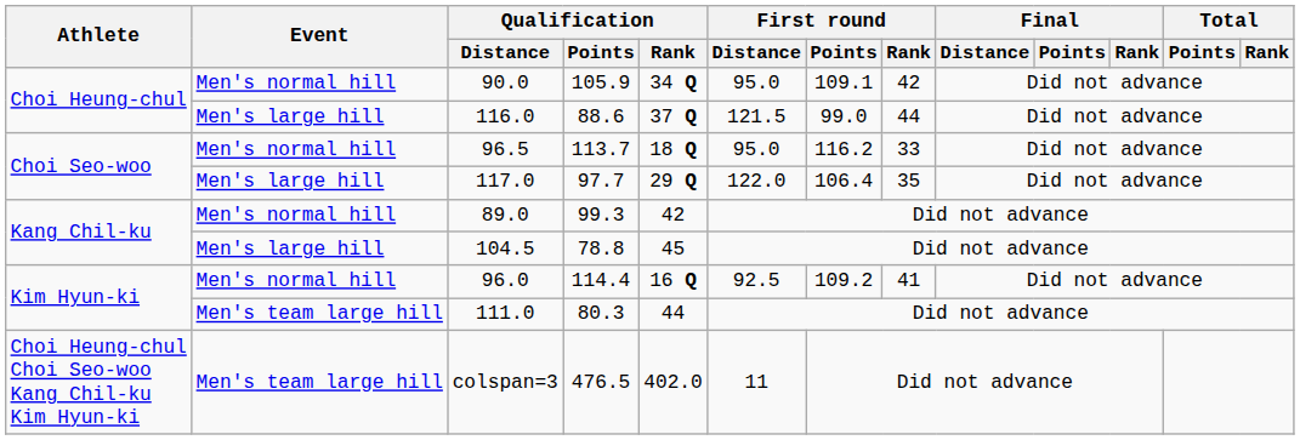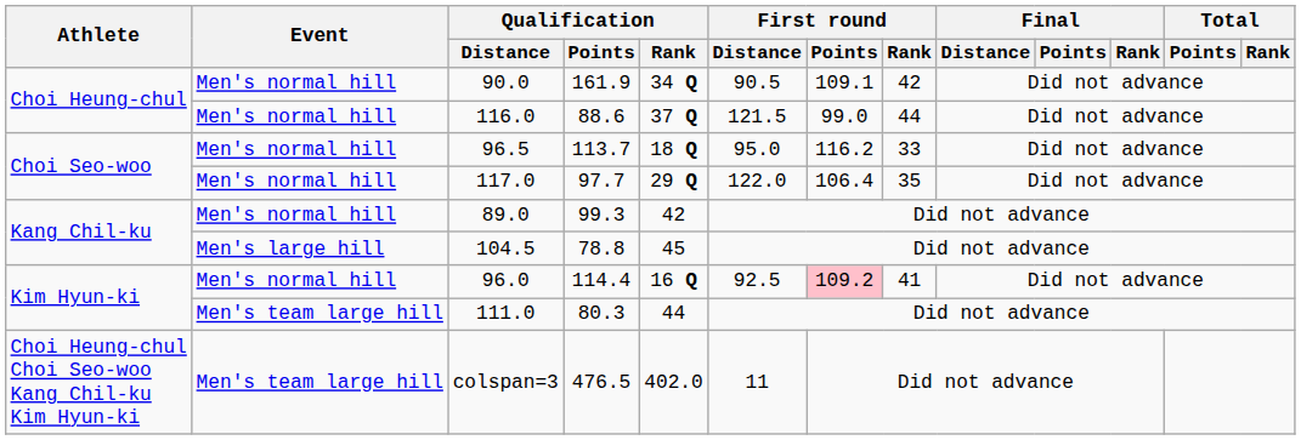90.0 | Qualification / Points: 105.9 -> 161.9
90.0 | First round / Distance: 95.0 -> 90.5
116.0 | Event: Men's large hill -> Men's normal hill
117.0 | Event: Men's large hill -> Men's normal hill
96.0 | First round / Points: no background -> pink background
